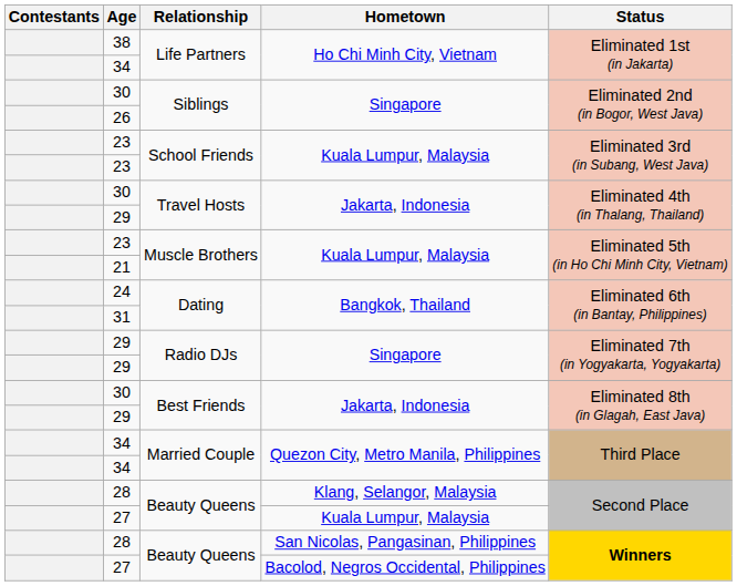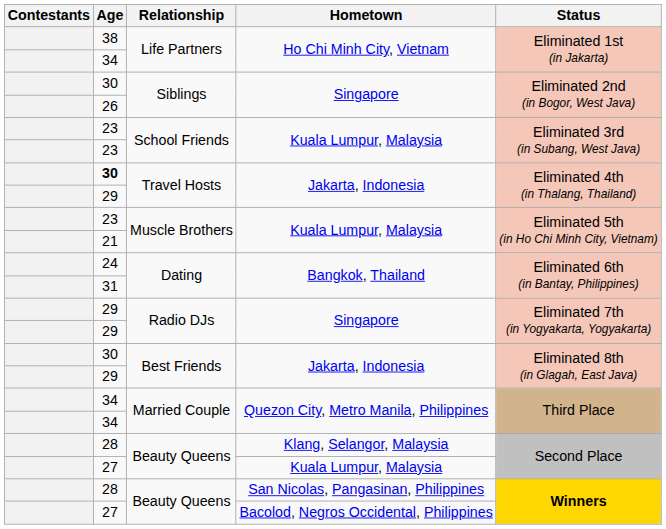30 / Travel Hosts | Age: normal -> bold
